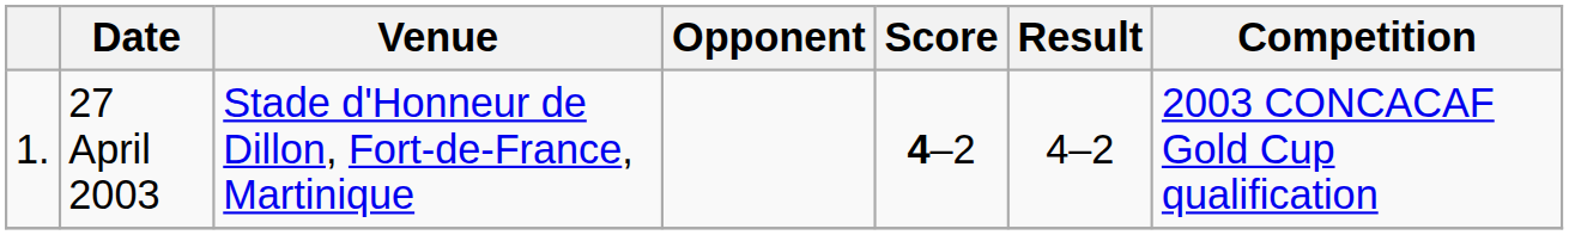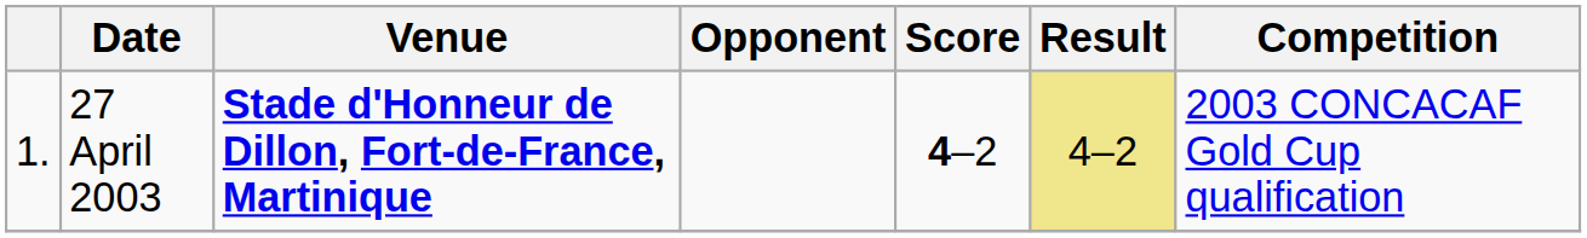27 April 2003 | Venue: normal -> bold
27 April 2003 | Result: no background -> khaki background
